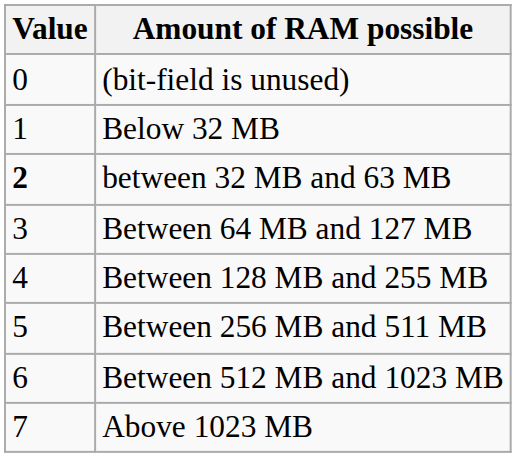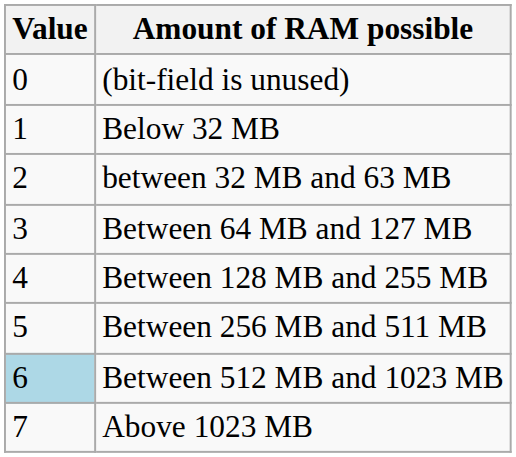between 32 MB and 63 MB | Value: bold -> normal
Between 512 MB and 1023 MB | Value: no background -> lightblue background
